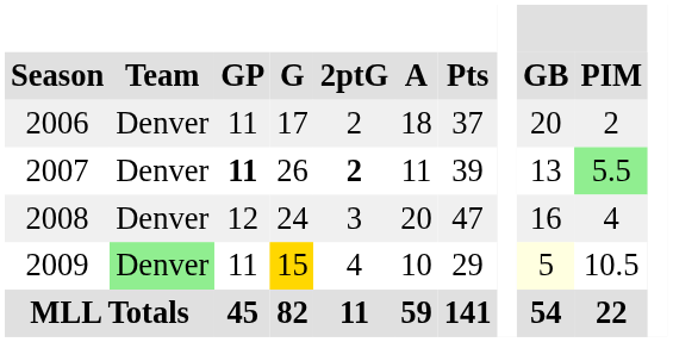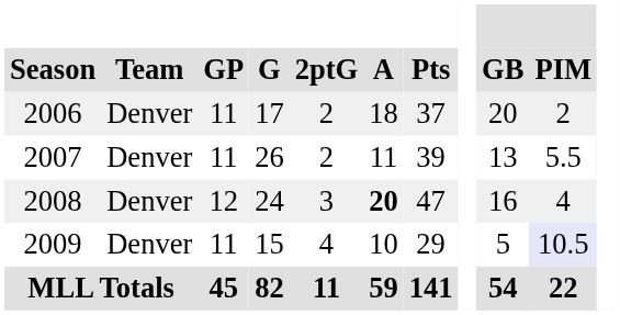2007 | GP: bold -> normal
2007 | 2ptG: bold -> normal
2007 | PIM: lightgreen background -> no background
2008 | A: normal -> bold
2009 | Team: lightgreen background -> no background
2009 | G: gold background -> no background
2009 | GB: lightyellow background -> no background
2009 | PIM: no background -> lavender background
